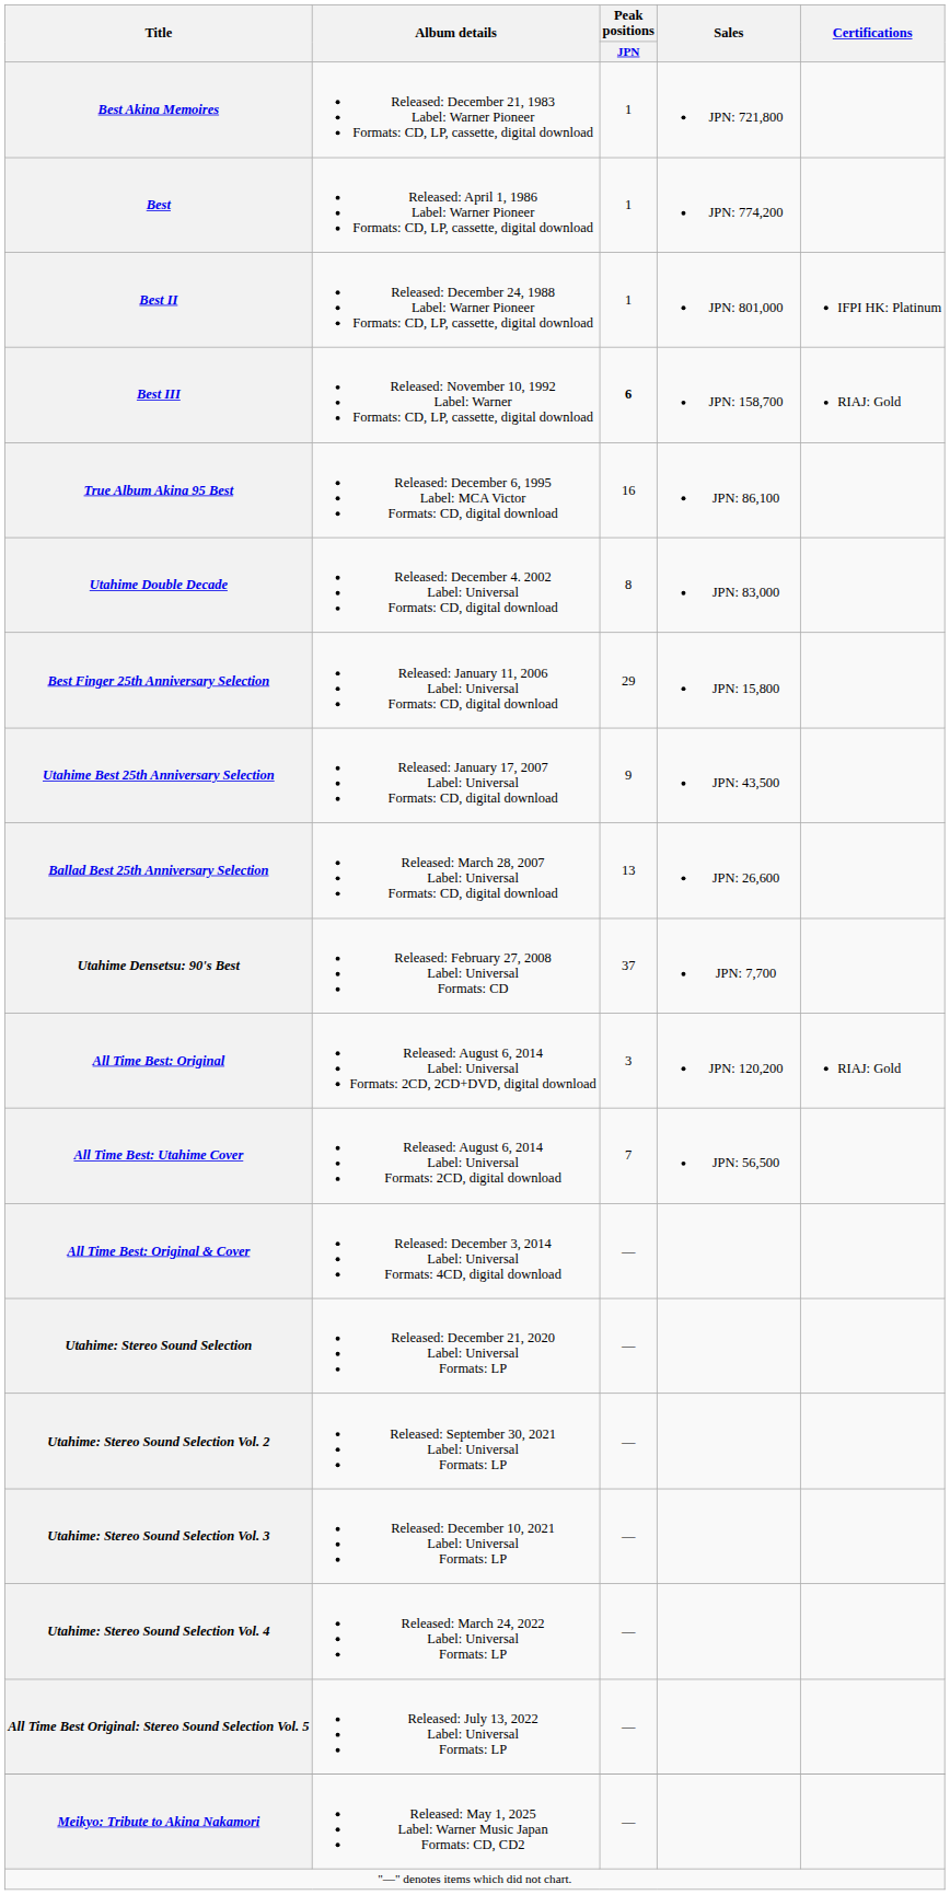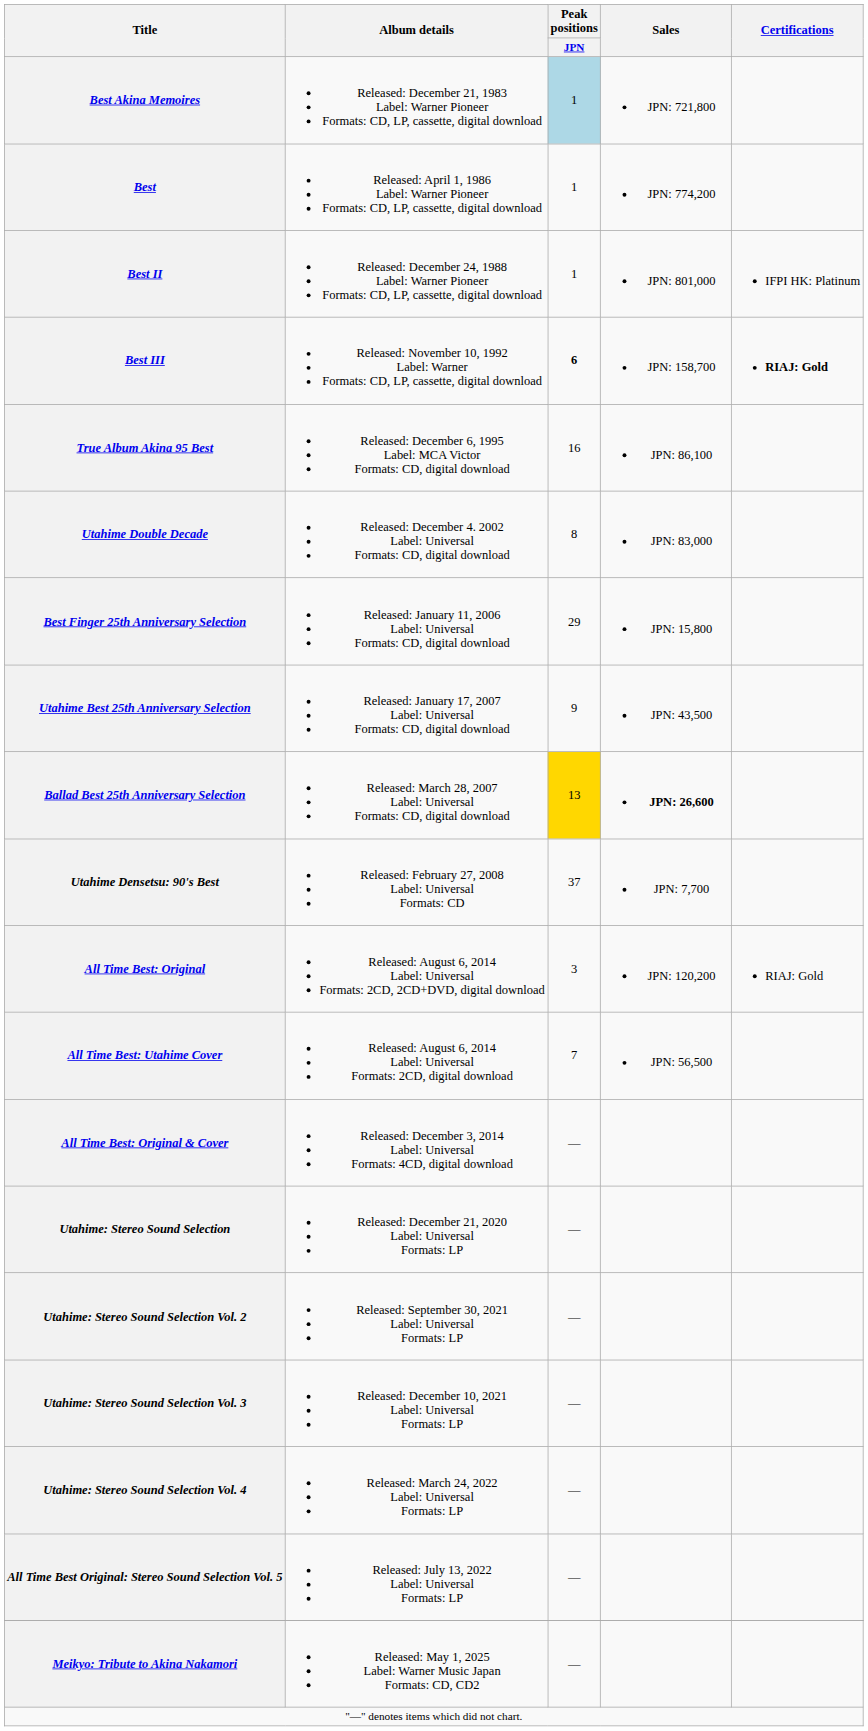Best Akina Memoires | Peak positions / JPN: no background -> lightblue background
Best III | Certifications: normal -> bold
Ballad Best 25th Anniversary Selection | Peak positions / JPN: no background -> gold background
Ballad Best 25th Anniversary Selection | Sales: normal -> bold
